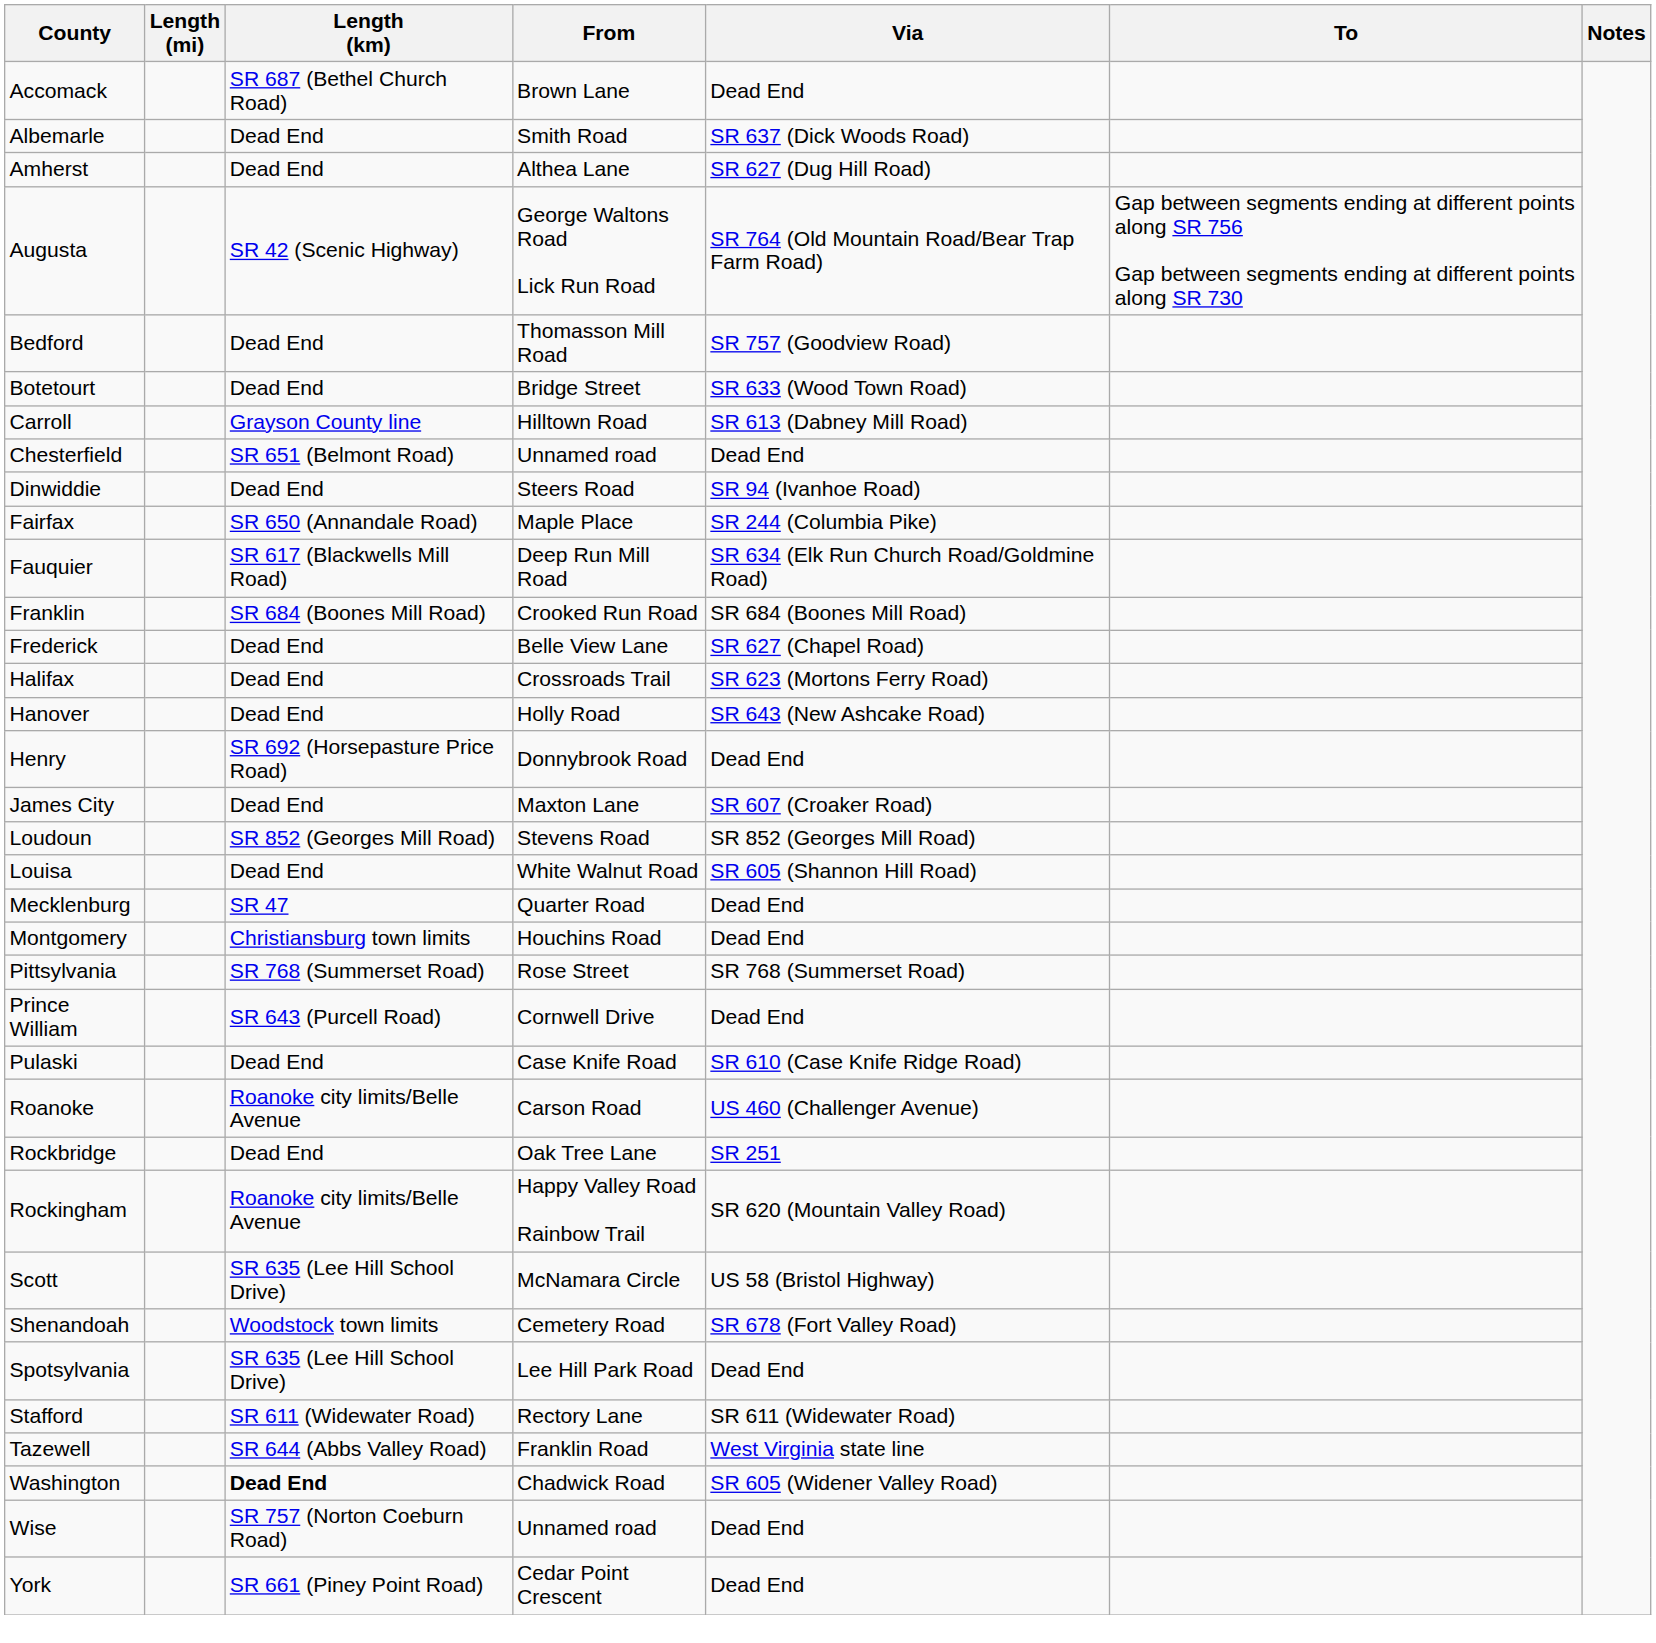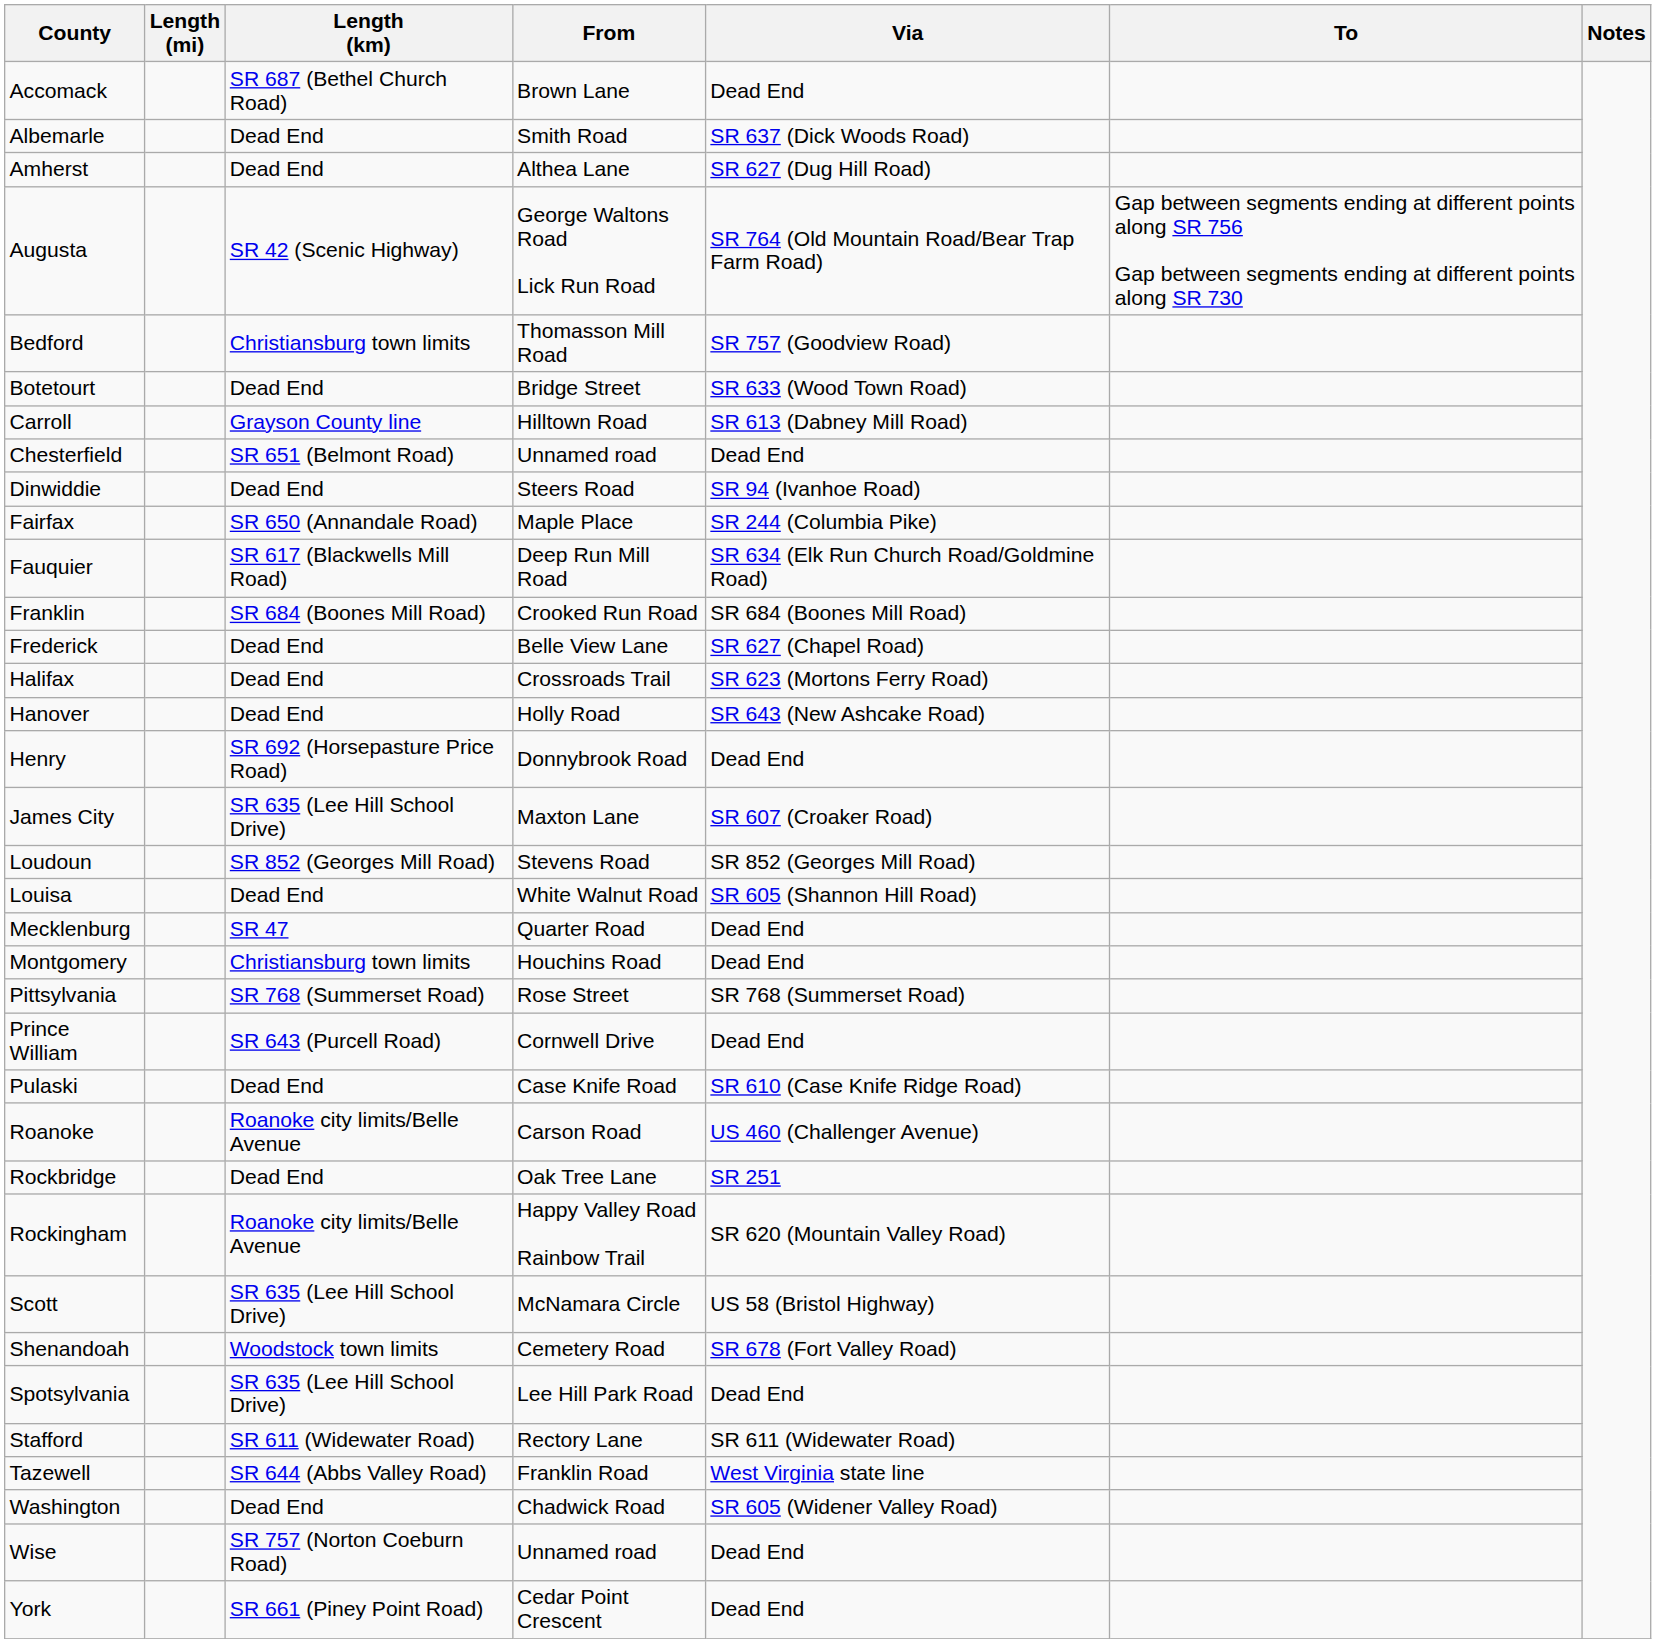Bedford | Length (km): Dead End -> Christiansburg town limits
James City | Length (km): Dead End -> SR 635 (Lee Hill School Drive)
Washington | Length (km): bold -> normal
